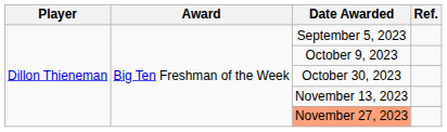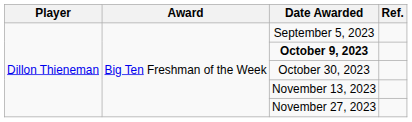October 9, 2023 | Date Awarded: normal -> bold
November 27, 2023 | Date Awarded: lightsalmon background -> no background
